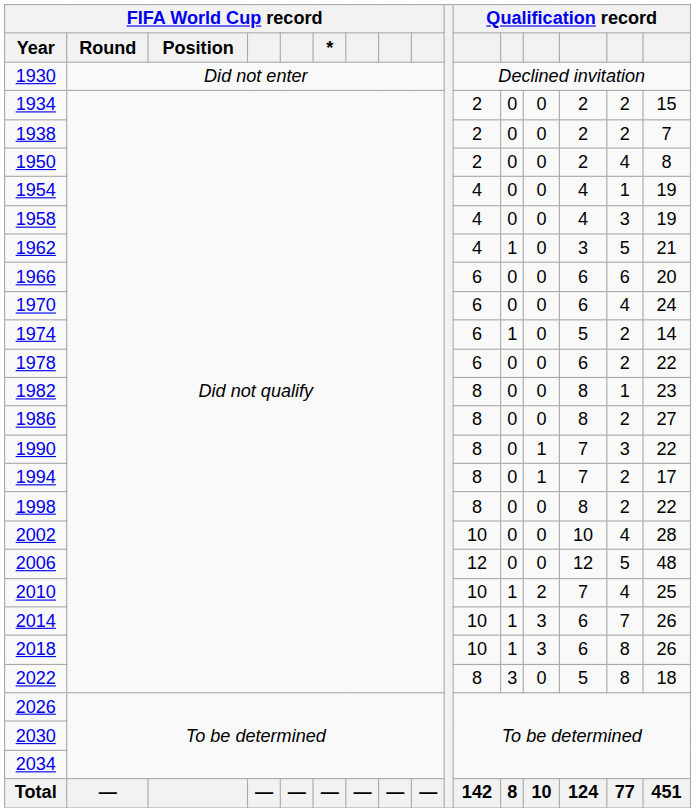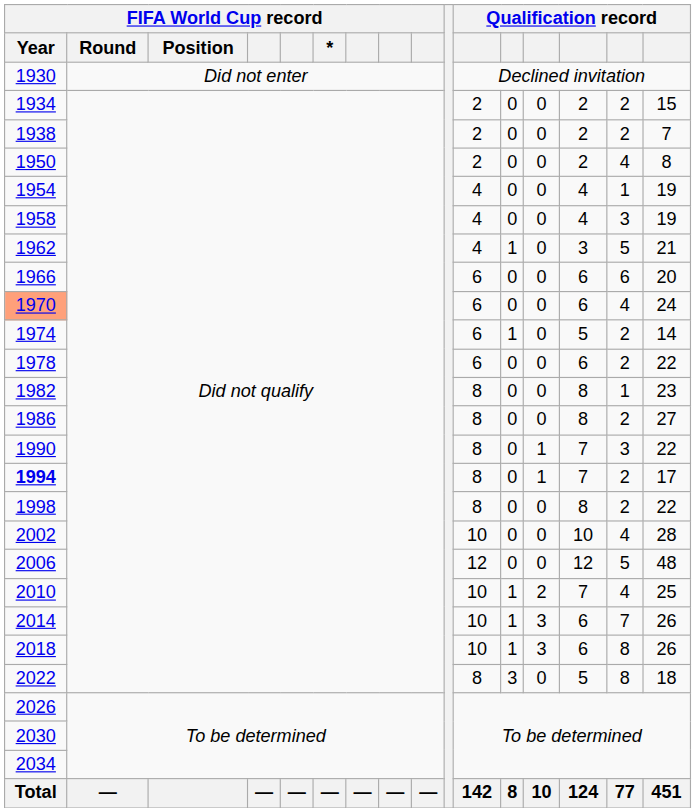1970 | FIFA World Cup record / Year: no background -> lightsalmon background
1994 | FIFA World Cup record / Year: normal -> bold
